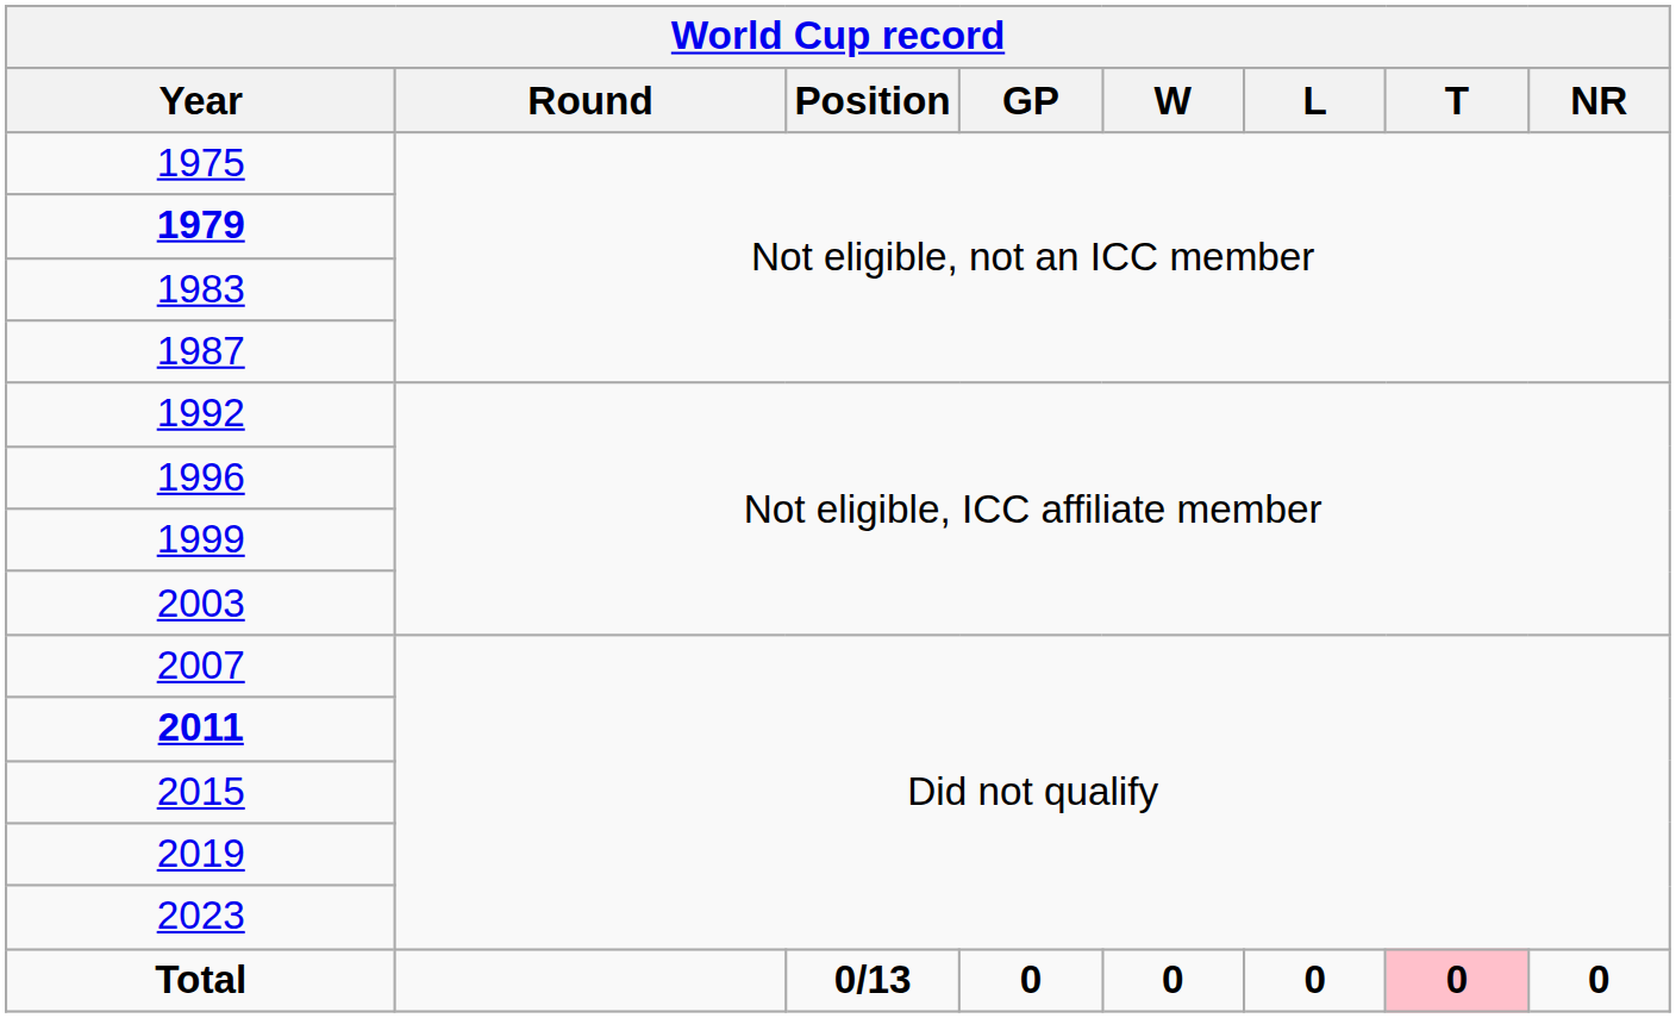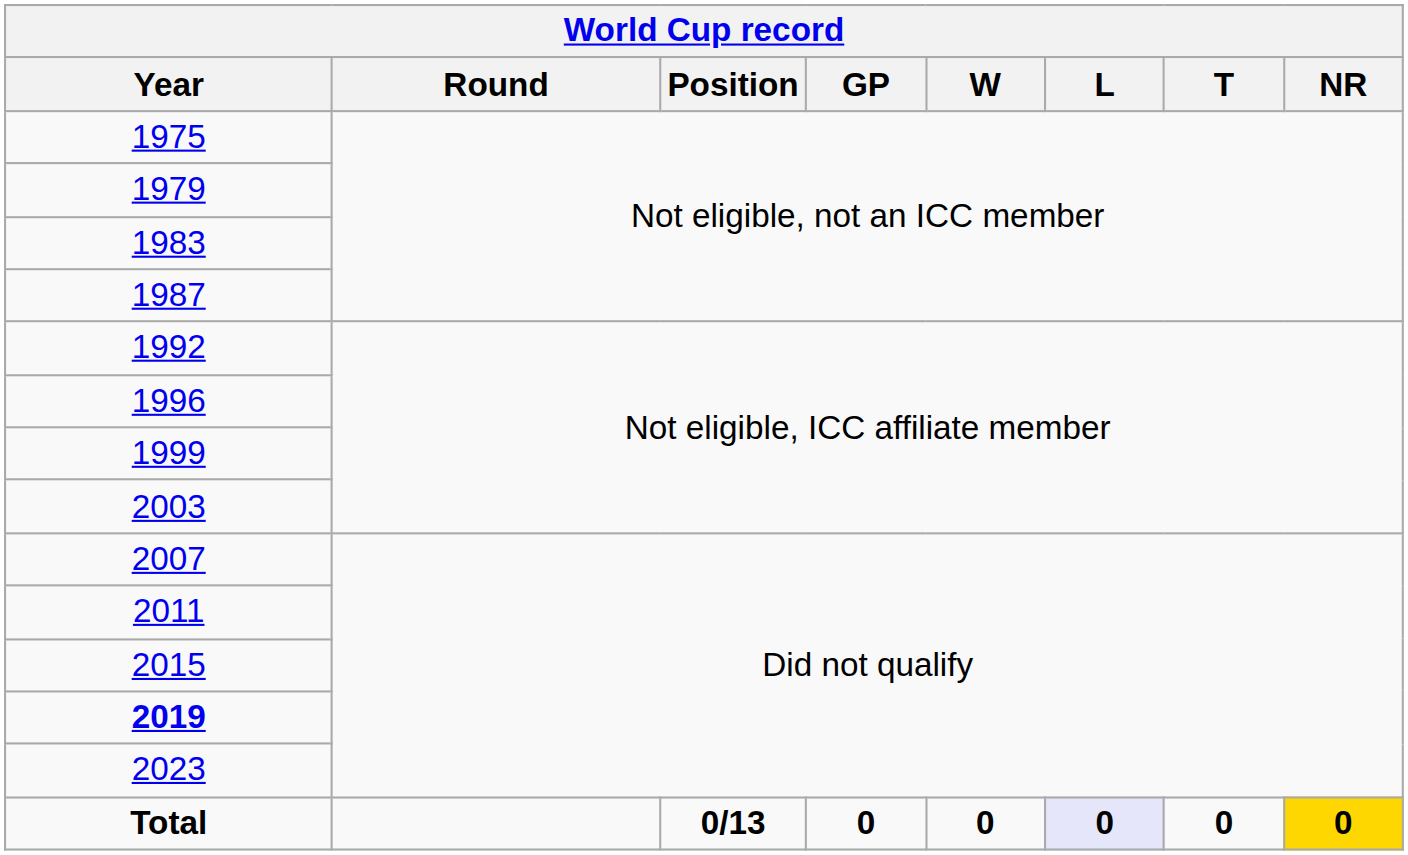1979 | World Cup record / Year: bold -> normal
2011 | World Cup record / Year: bold -> normal
2019 | World Cup record / Year: normal -> bold
Total | World Cup record / L: no background -> lavender background
Total | World Cup record / T: pink background -> no background
Total | World Cup record / NR: no background -> gold background
